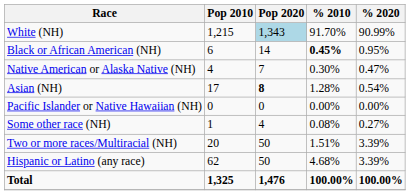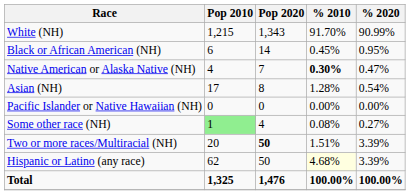White (NH) | Pop 2020: lightblue background -> no background
Black or African American (NH) | % 2010: bold -> normal
Native American or Alaska Native (NH) | % 2010: normal -> bold
Asian (NH) | Pop 2020: bold -> normal
Some other race (NH) | Pop 2010: no background -> lightgreen background
Two or more races/Multiracial (NH) | Pop 2020: normal -> bold
Hispanic or Latino (any race) | % 2010: no background -> lightyellow background
